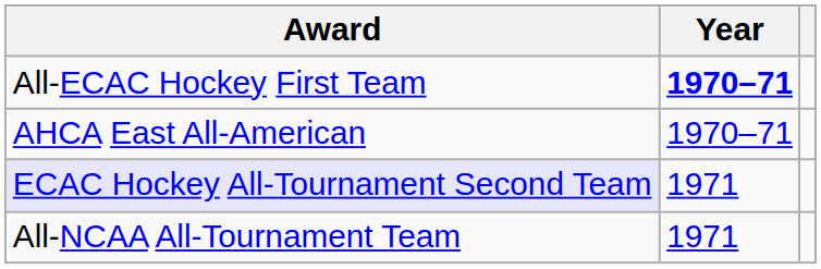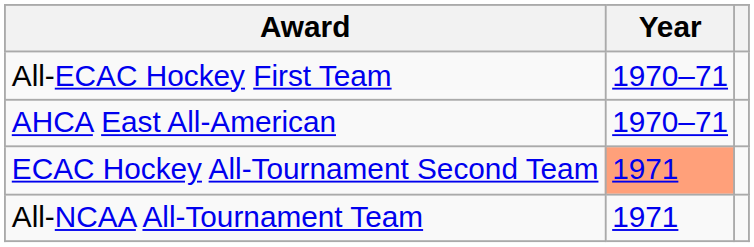row 2 | Year: bold -> normal
row 4 | Award: lavender background -> no background
row 4 | Year: no background -> lightsalmon background
